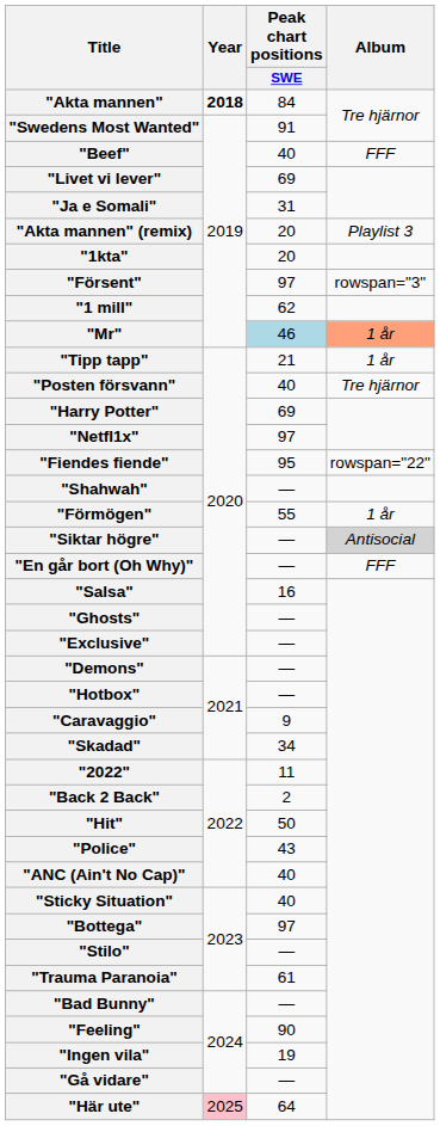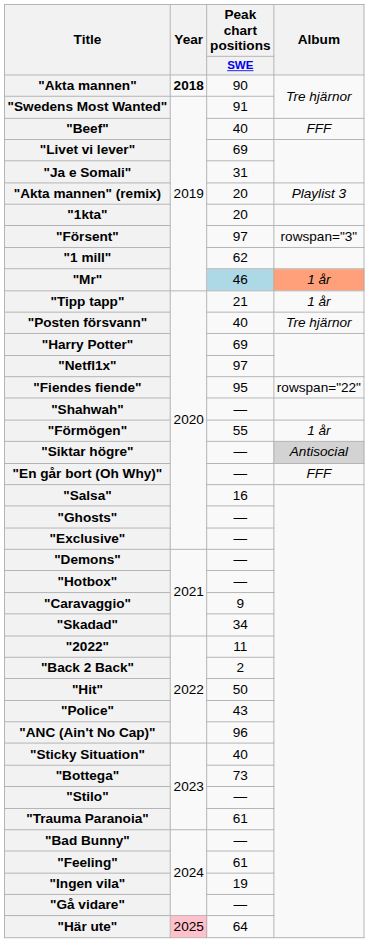"Akta mannen" | Peak chart positions / SWE: 84 -> 90
"ANC (Ain't No Cap)" | Peak chart positions / SWE: 40 -> 96
"Bottega" | Peak chart positions / SWE: 97 -> 73
"Feeling" | Peak chart positions / SWE: 90 -> 61
